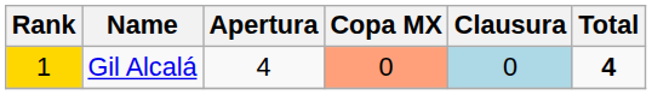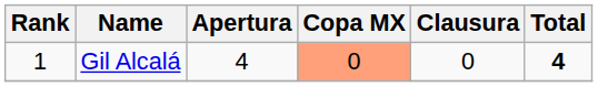Gil Alcalá | Rank: gold background -> no background
Gil Alcalá | Clausura: lightblue background -> no background
